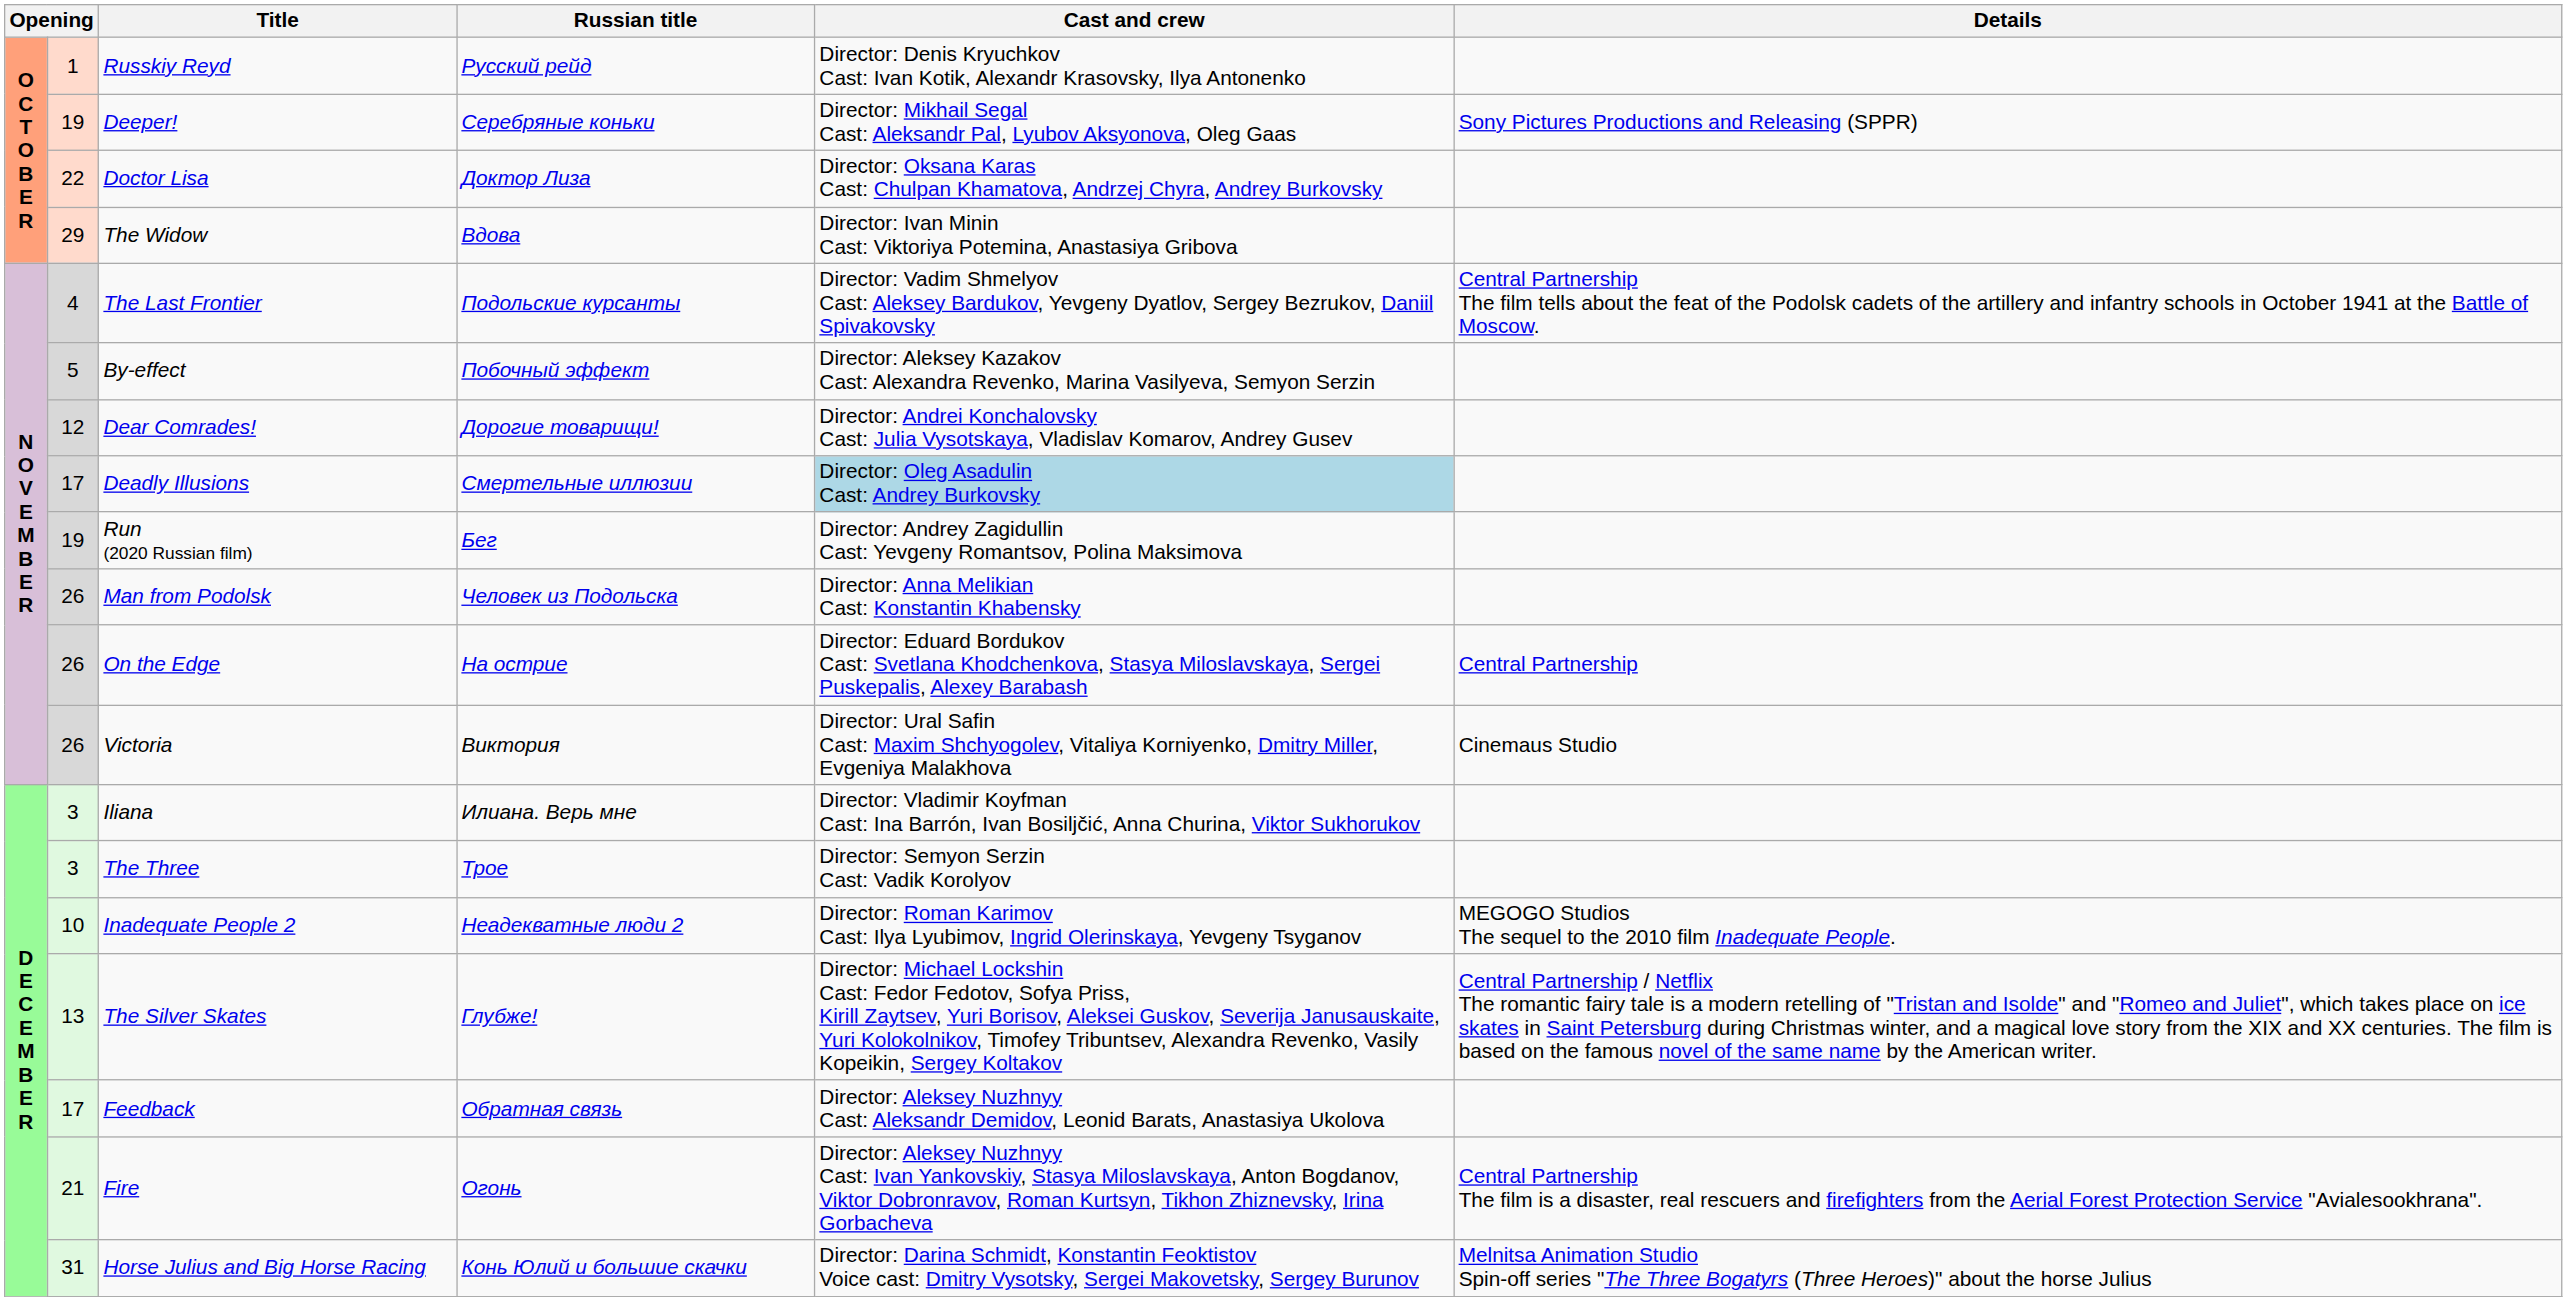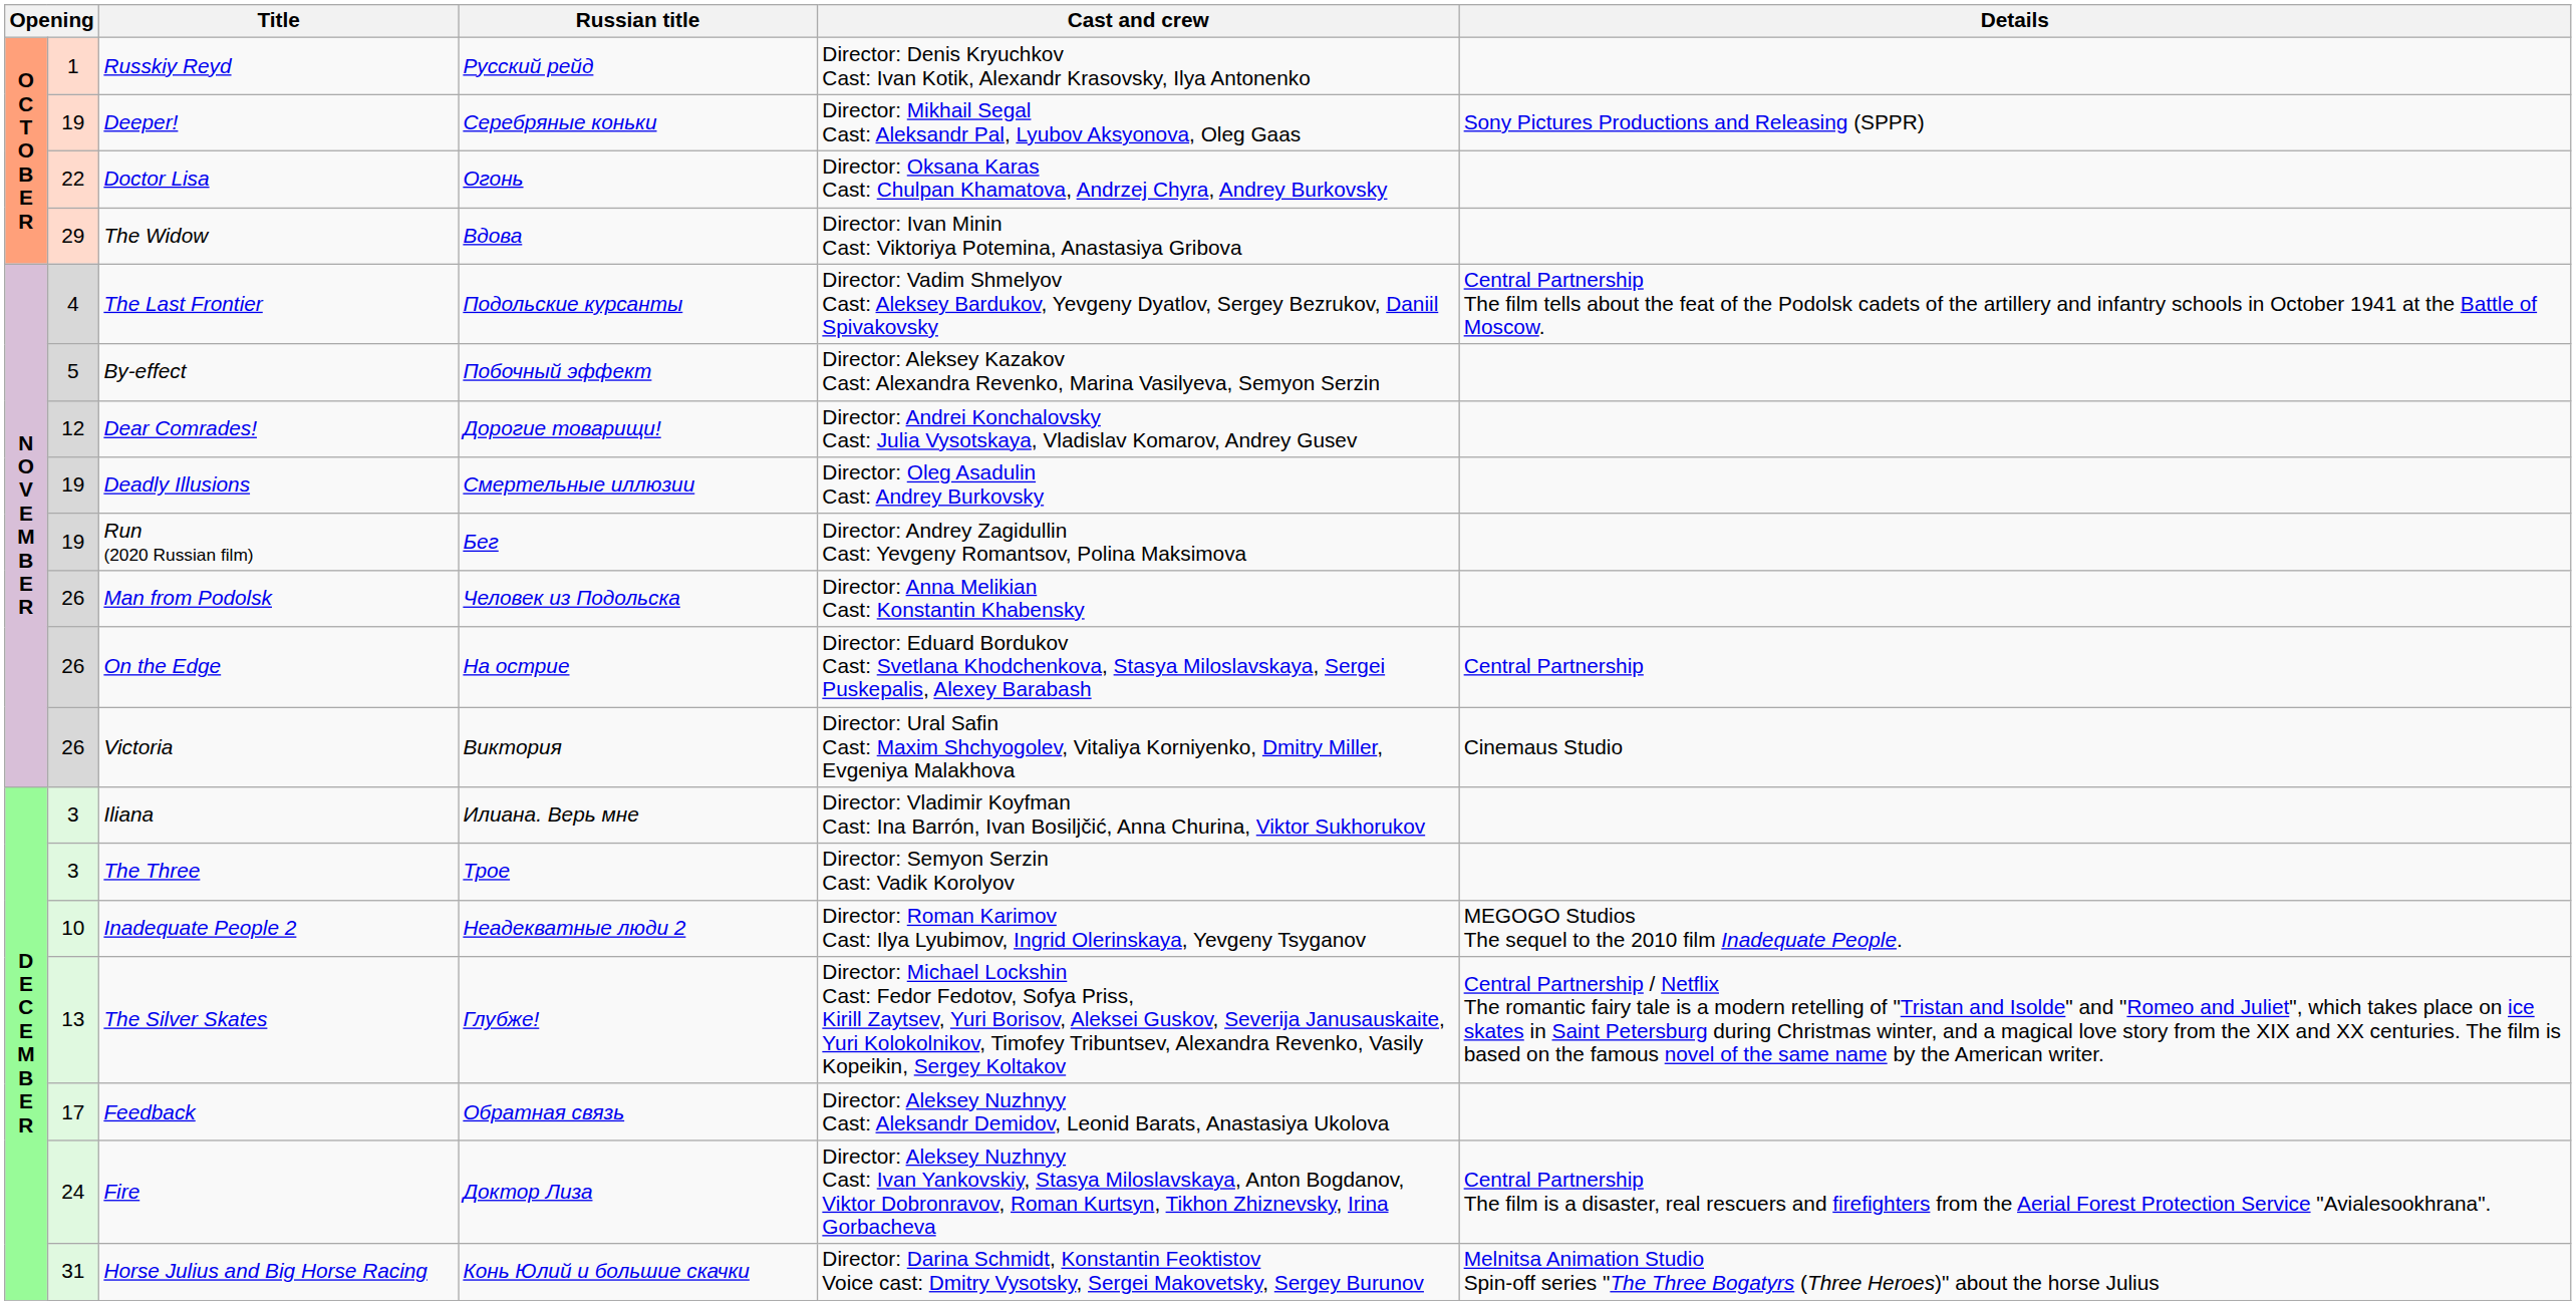Doctor Lisa | Russian title: Доктор Лиза -> Огонь
Deadly Illusions | column 2: 17 -> 19
Deadly Illusions | Cast and crew: lightblue background -> no background
Fire | column 2: 21 -> 24
Fire | Russian title: Огонь -> Доктор Лиза
